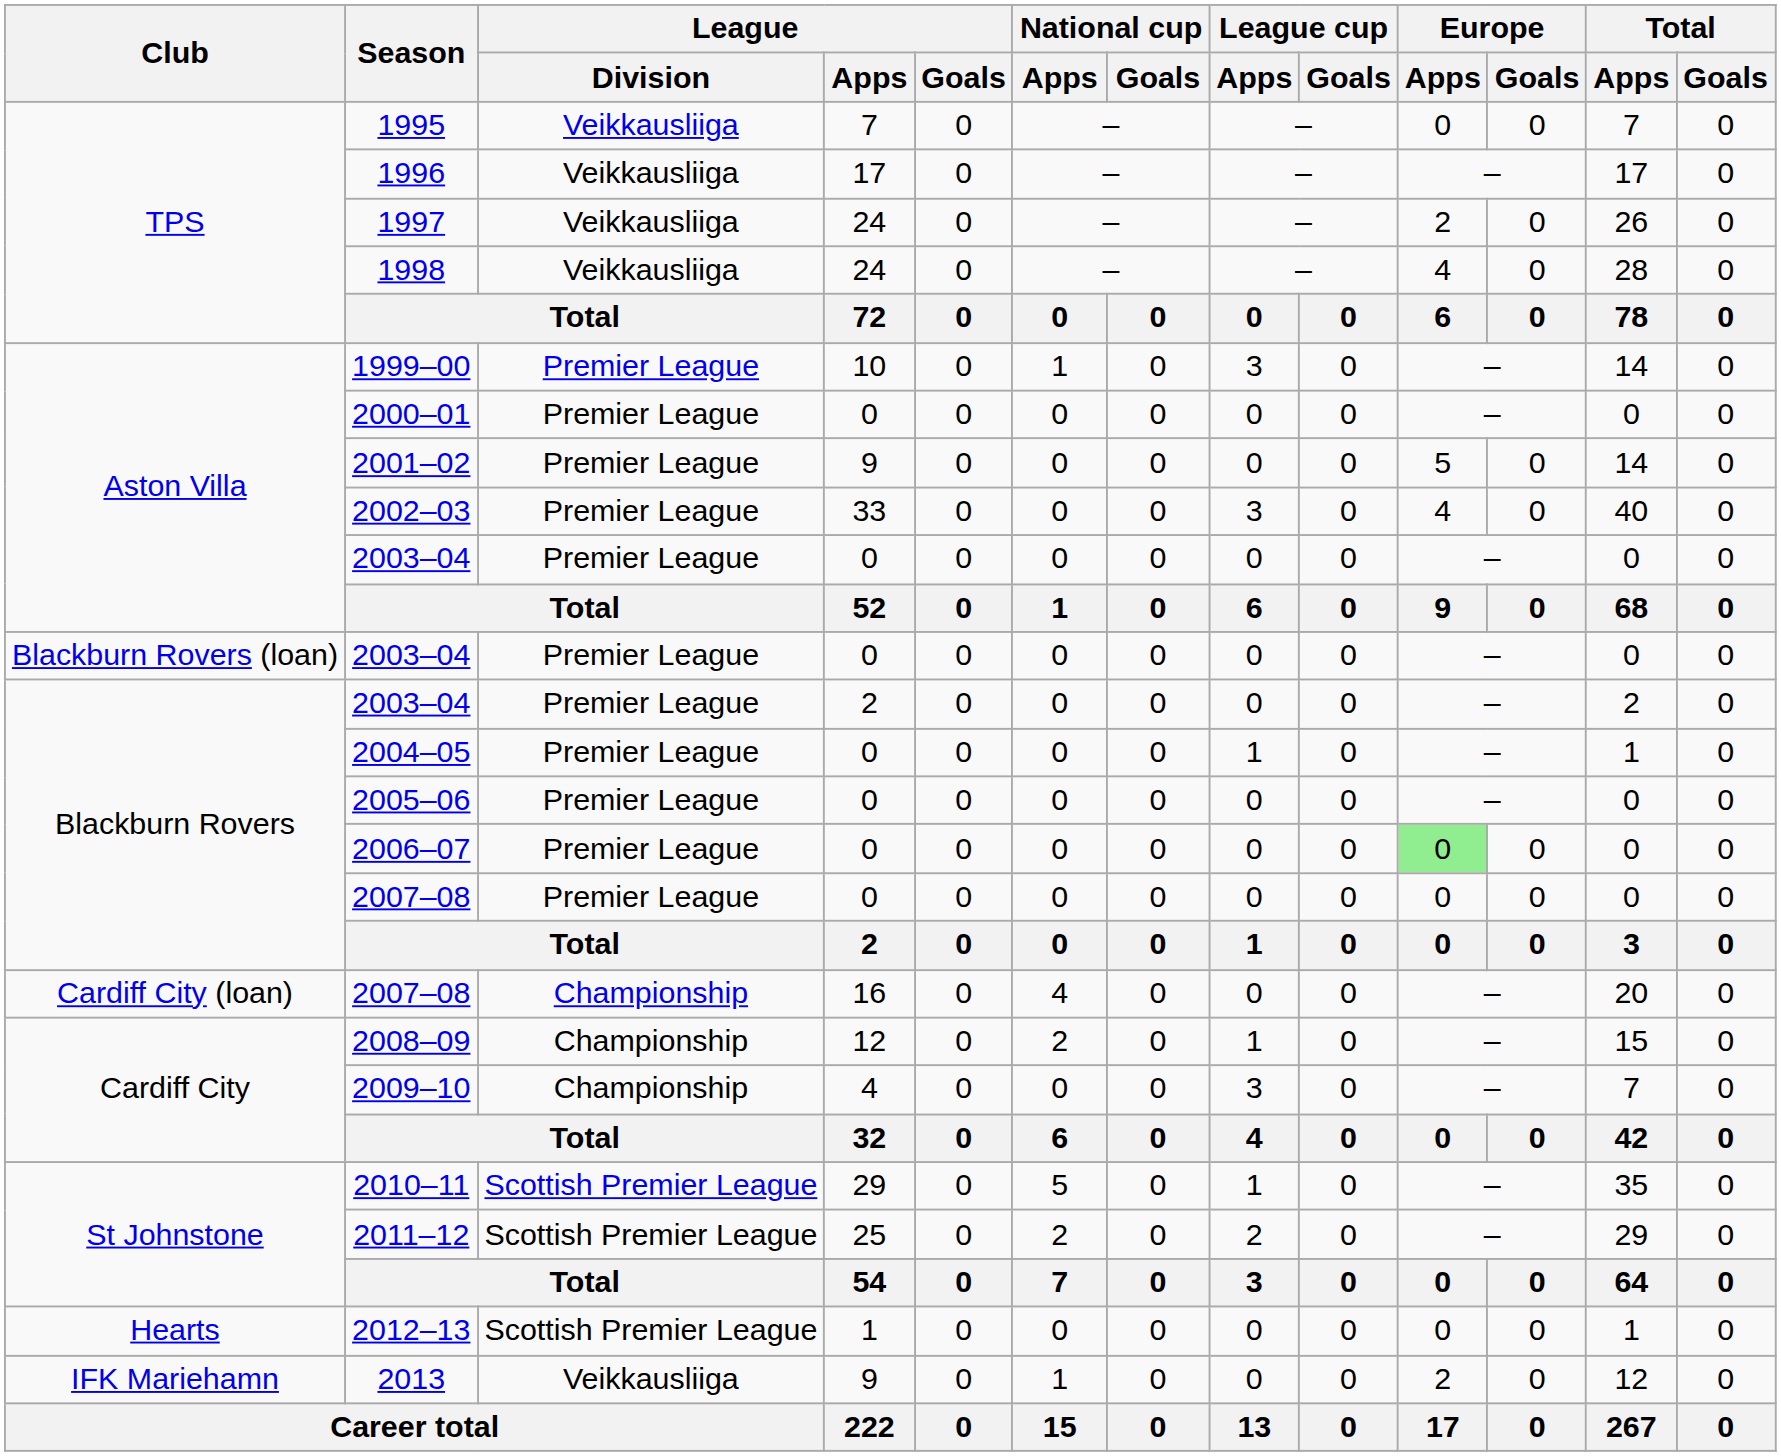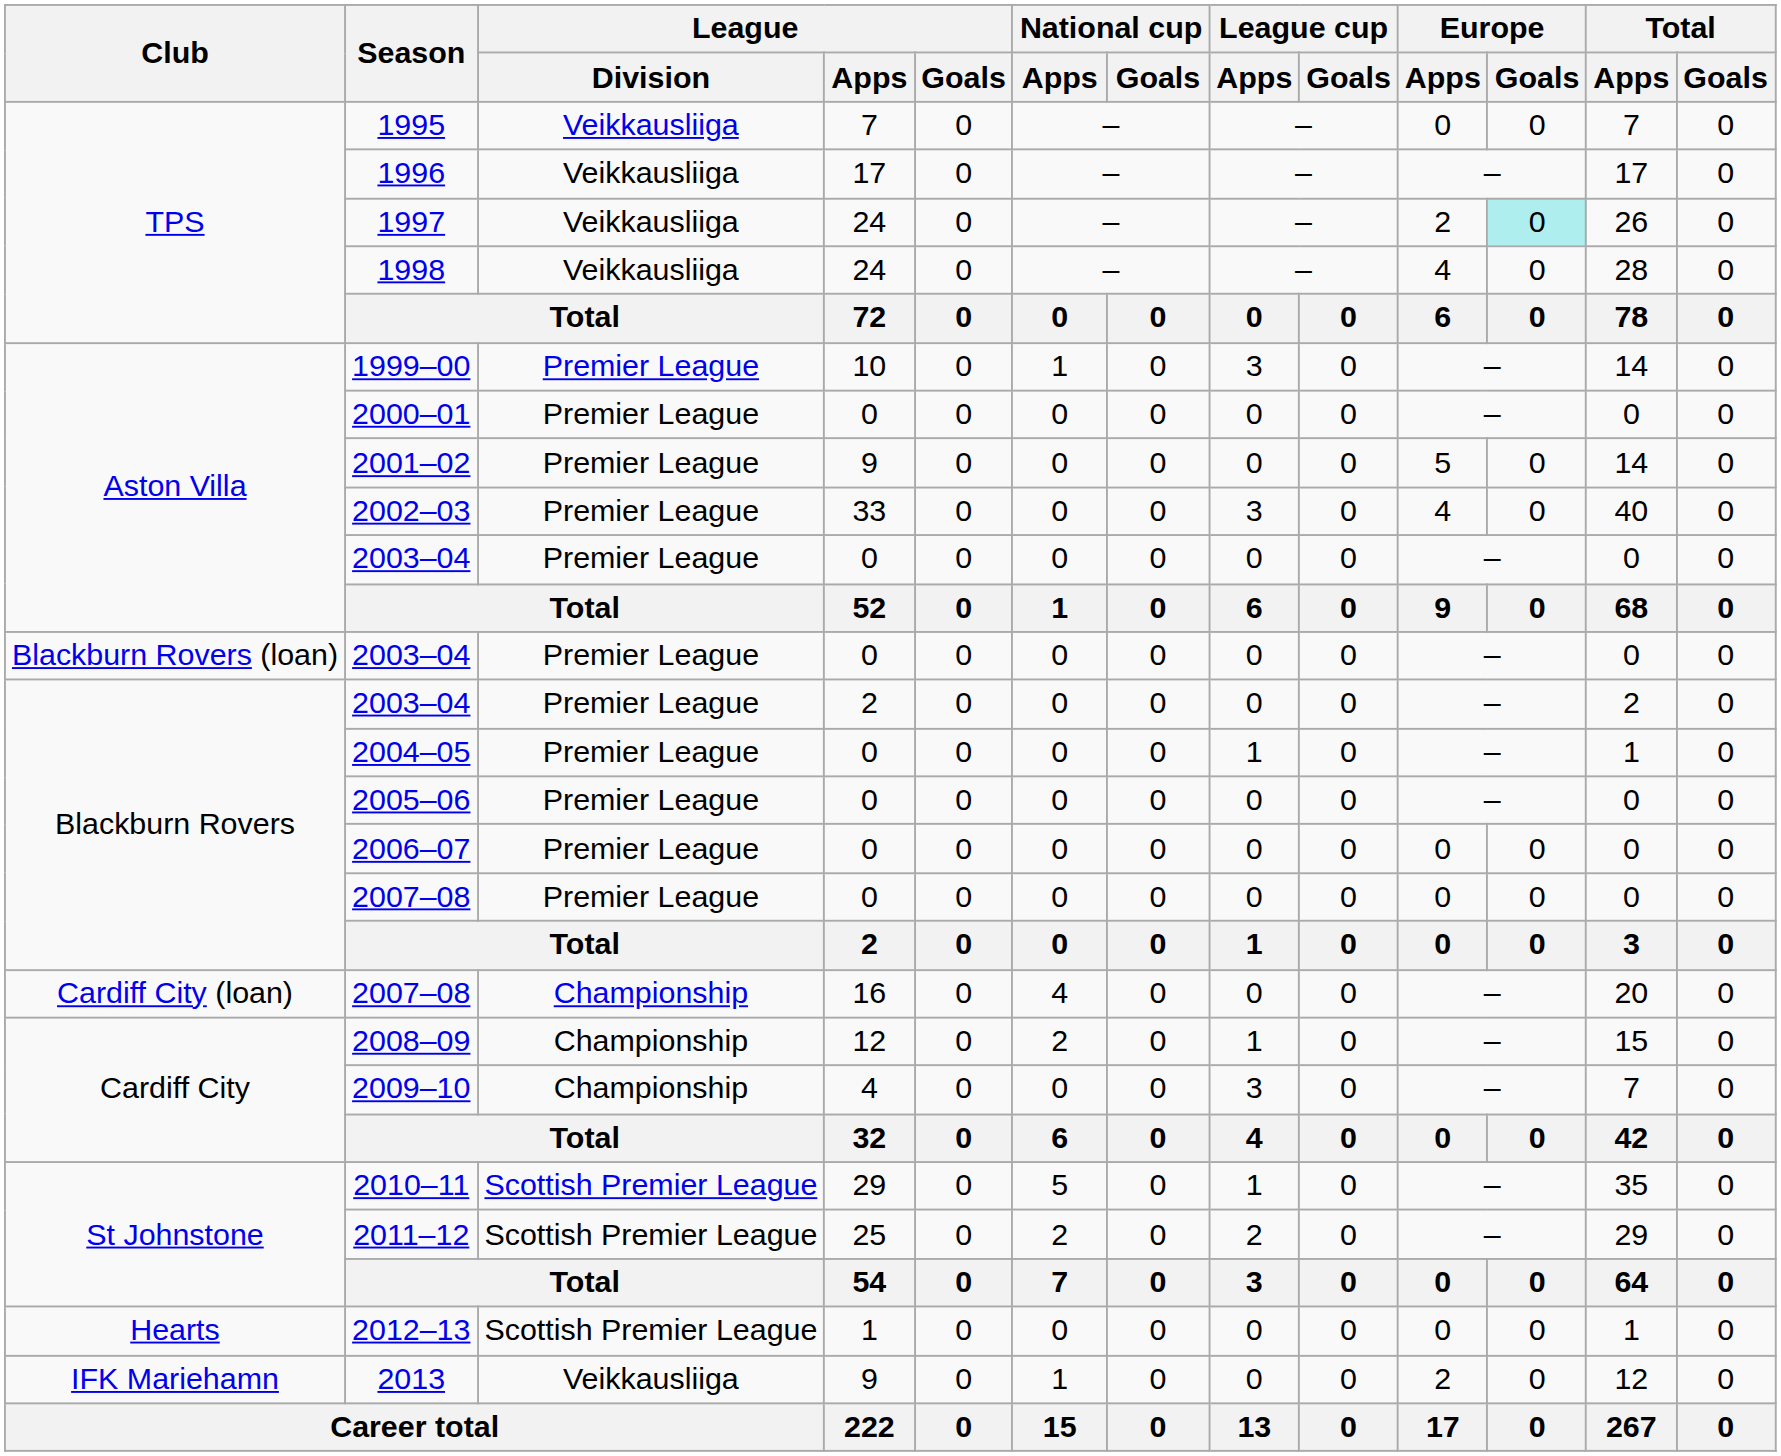1997 | Europe / Goals: no background -> paleturquoise background
2006–07 | Europe / Apps: lightgreen background -> no background
